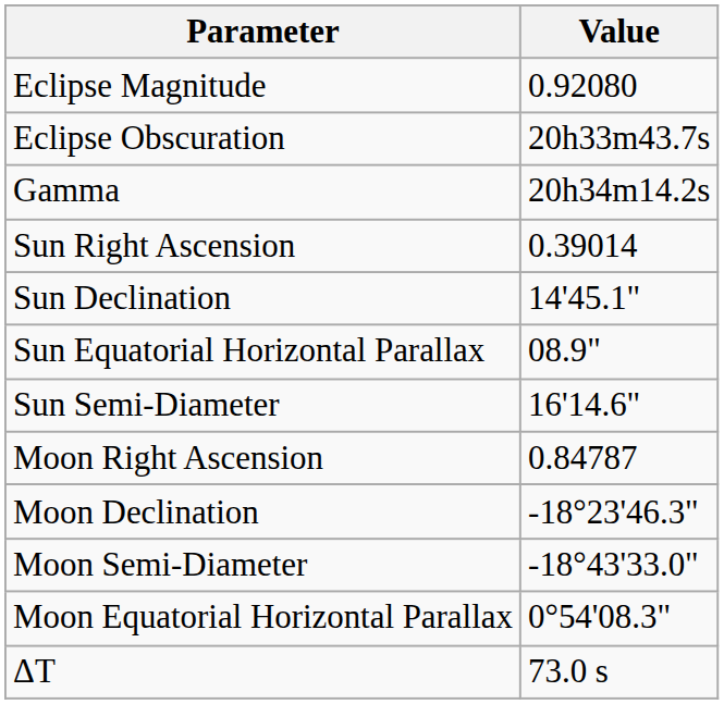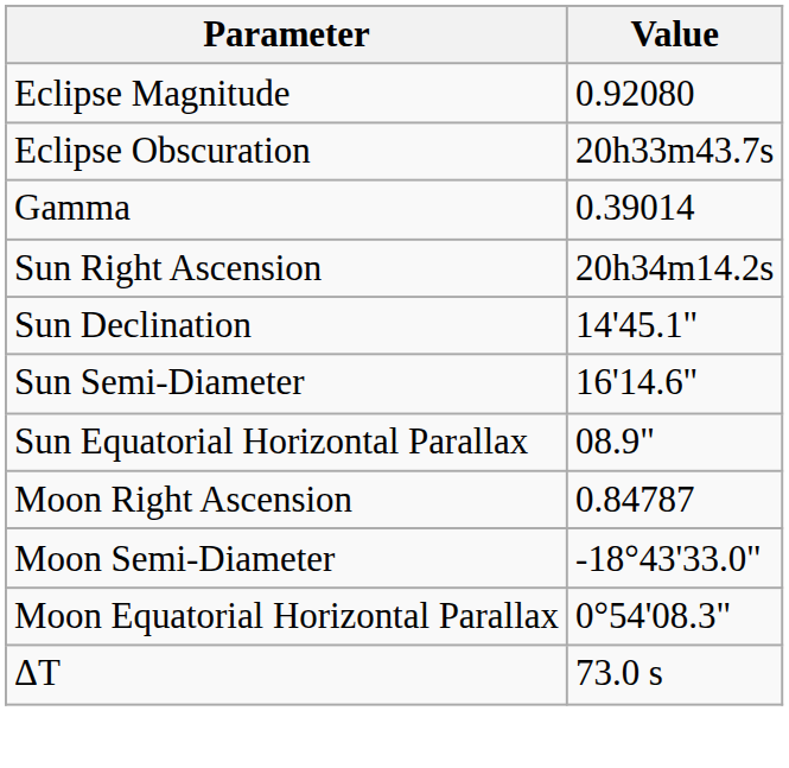Gamma | Value: 20h34m14.2s -> 0.39014
Sun Right Ascension | Value: 0.39014 -> 20h34m14.2s
rows swapped: Sun Semi-Diameter <-> Sun Equatorial Horizontal Parallax
- row: Moon Declination | -18°23'46.3"
